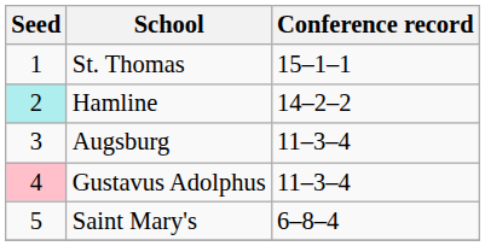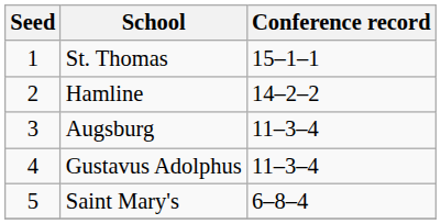Hamline | Seed: paleturquoise background -> no background
Gustavus Adolphus | Seed: pink background -> no background
